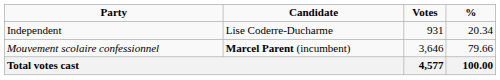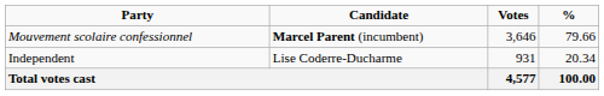rows swapped: Mouvement scolaire confessionnel <-> Independent
